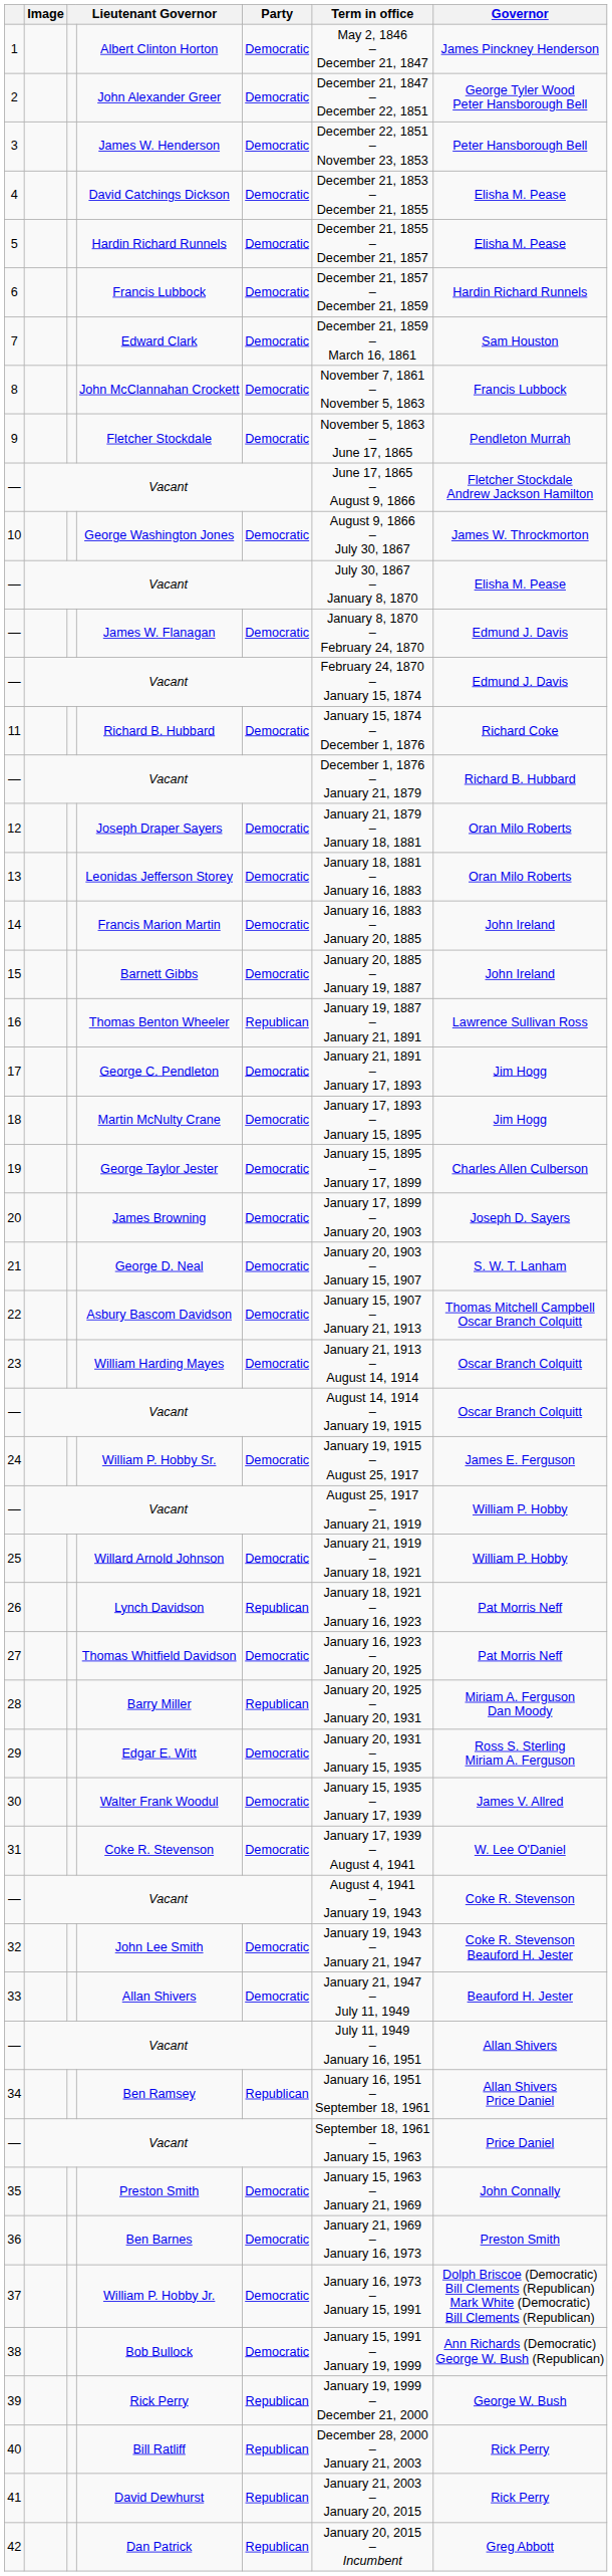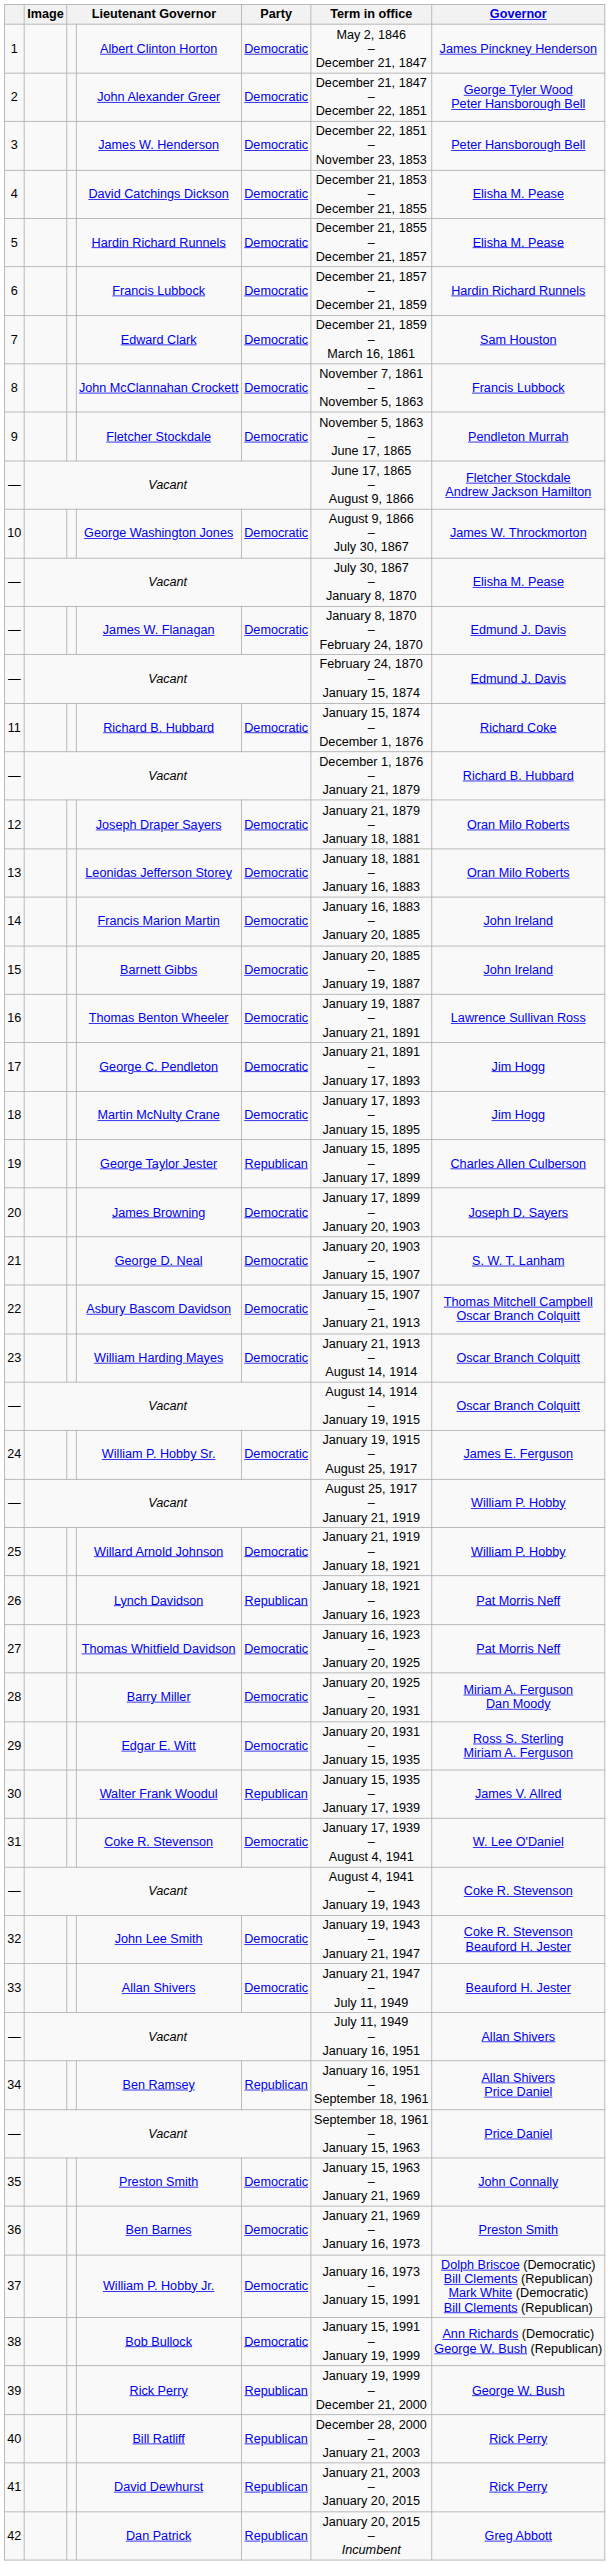Thomas Benton Wheeler | Party: Republican -> Democratic
George Taylor Jester | Party: Democratic -> Republican
Barry Miller | Party: Republican -> Democratic
Walter Frank Woodul | Party: Democratic -> Republican
